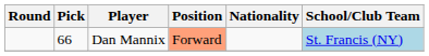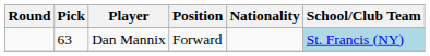Dan Mannix | Pick: 66 -> 63
Dan Mannix | Position: lightsalmon background -> no background
